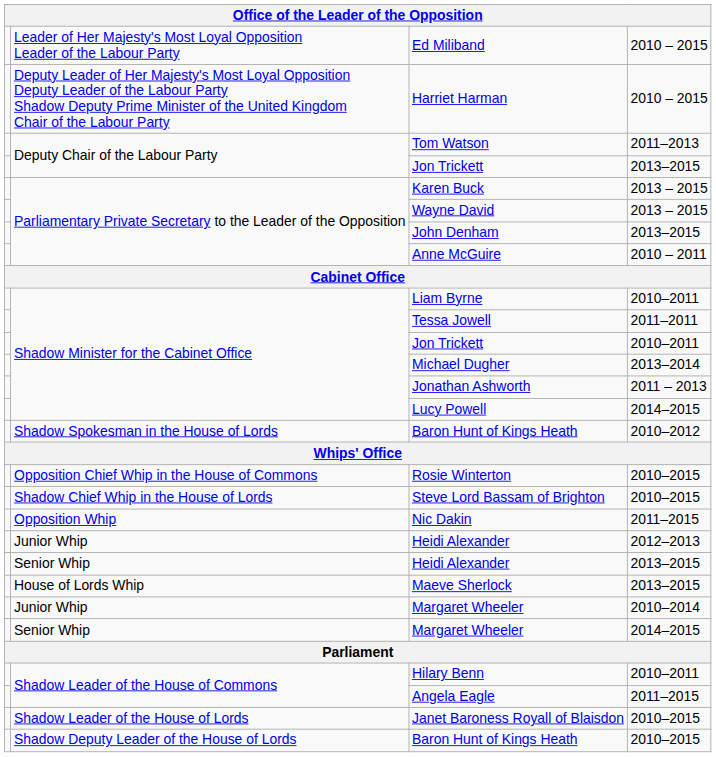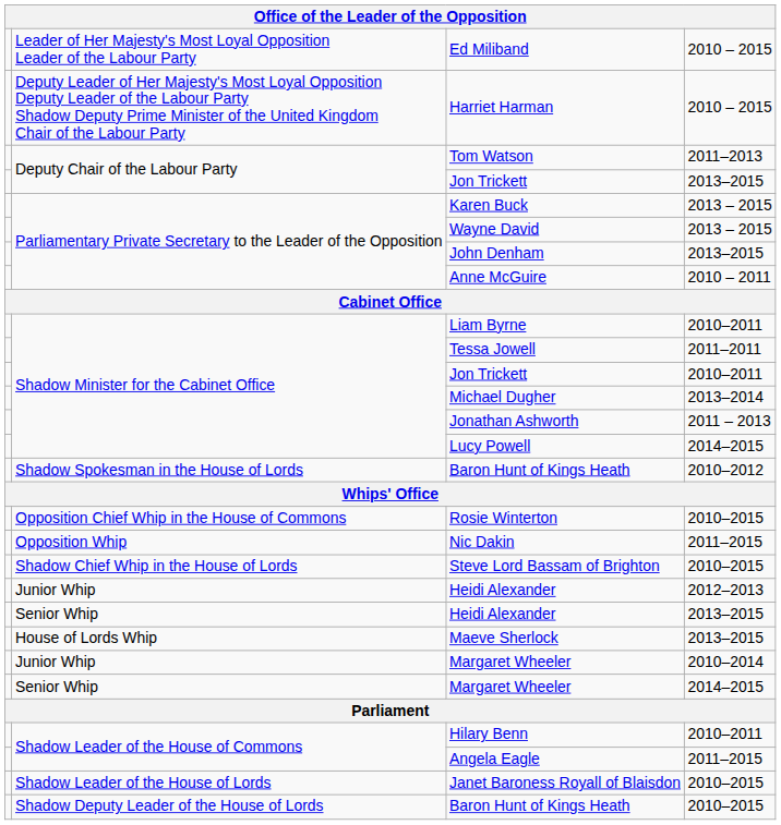rows swapped: Steve Lord Bassam of Brighton <-> Nic Dakin
